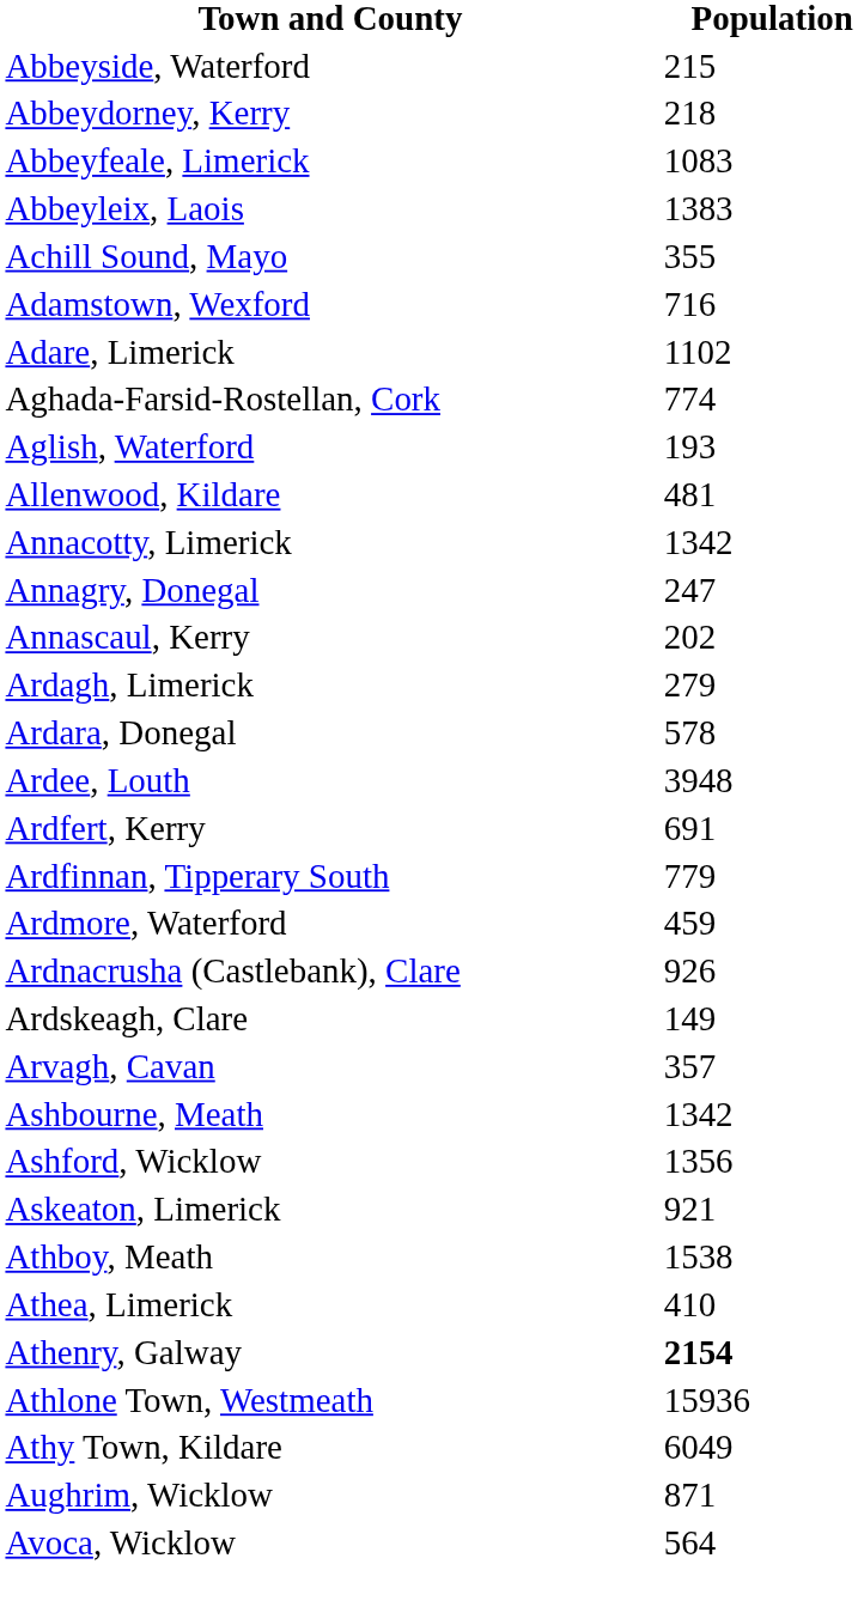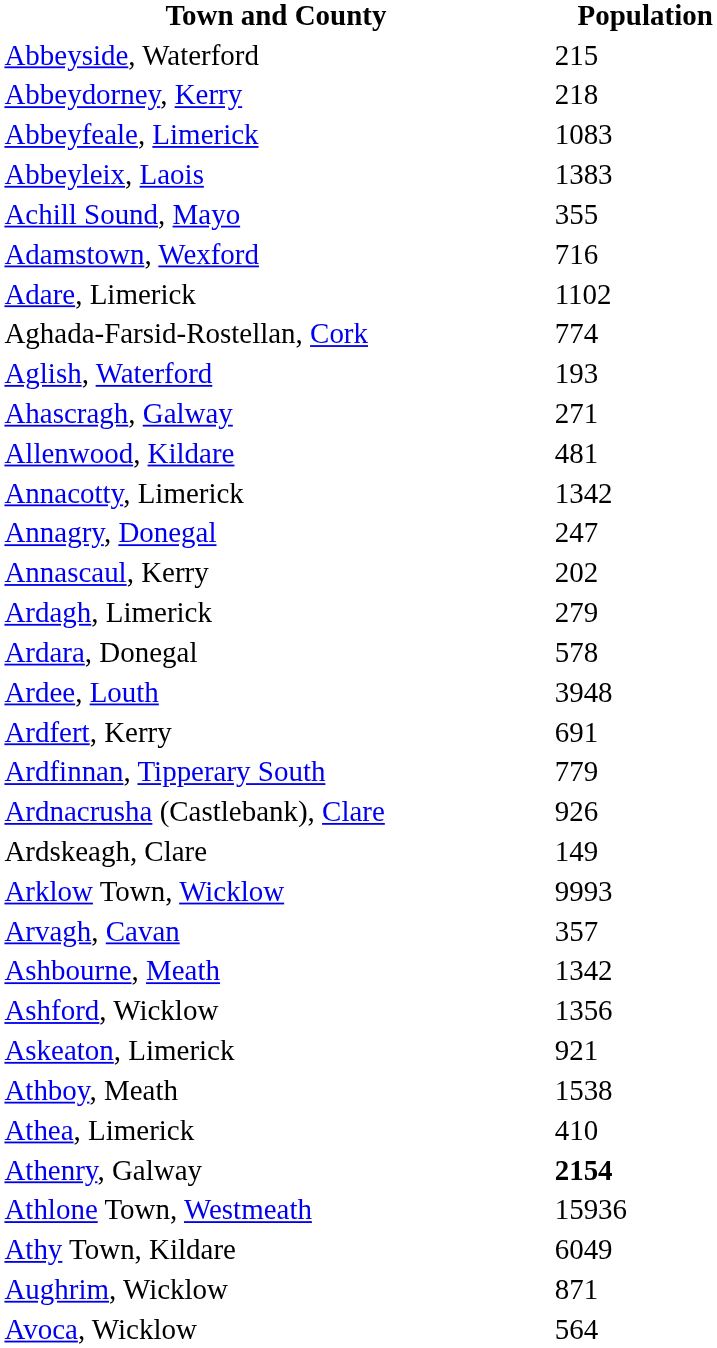+ row: Ahascragh, Galway | 271
- row: Ardmore, Waterford | 459
+ row: Arklow Town, Wicklow | 9993
